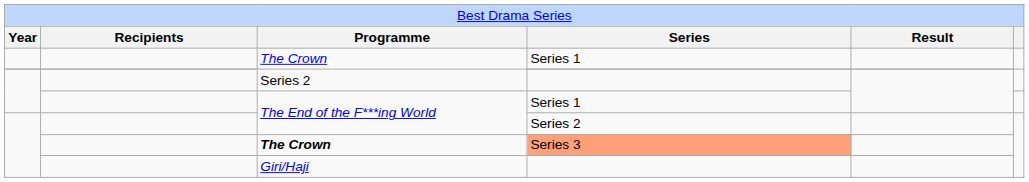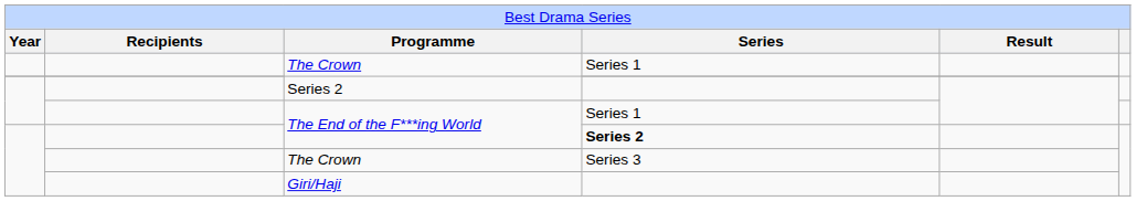The End of the F***ing World / Series 2 | column 4: normal -> bold
The Crown / Series 3 | column 3: bold -> normal
The Crown / Series 3 | column 4: lightsalmon background -> no background
